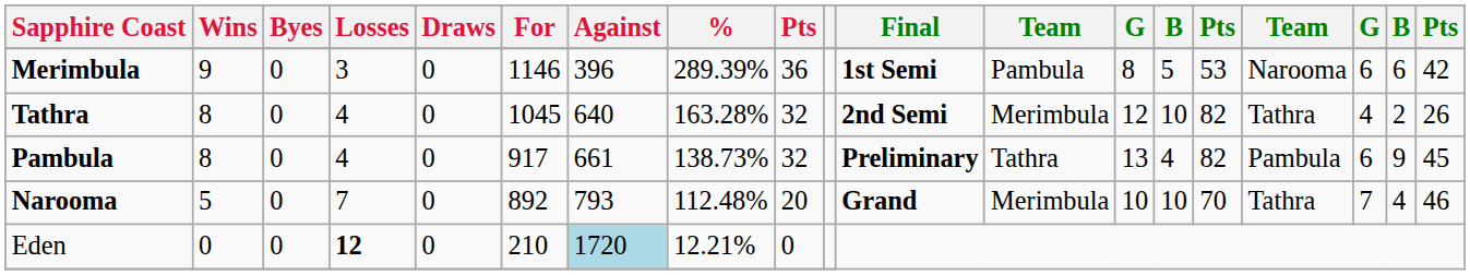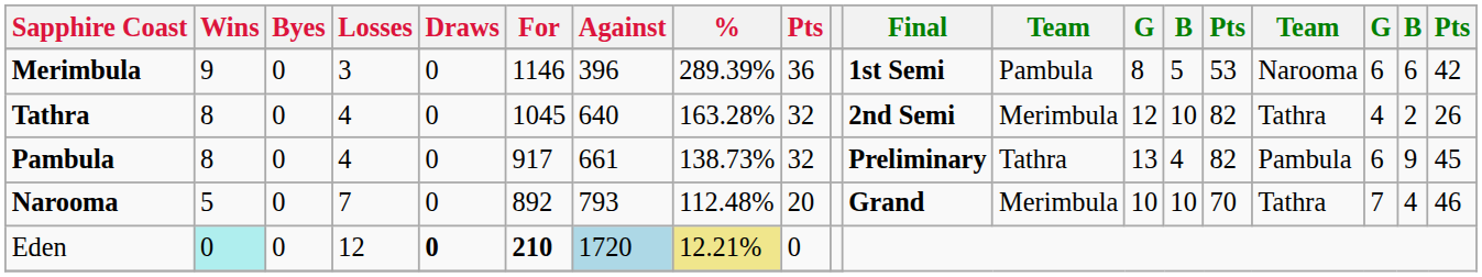Eden | Wins: no background -> paleturquoise background
Eden | Losses: bold -> normal
Eden | Draws: normal -> bold
Eden | For: normal -> bold
Eden | %: no background -> khaki background
